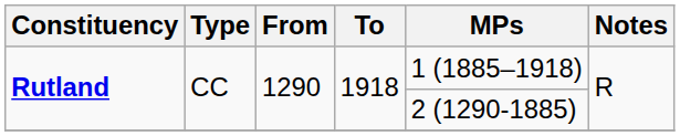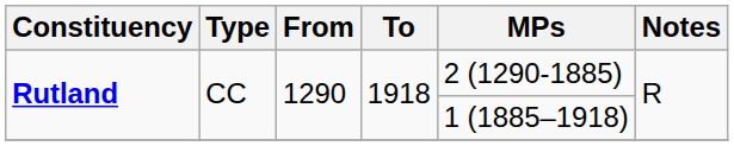row 2 | MPs: 1 (1885–1918) -> 2 (1290-1885)
row 3 | MPs: 2 (1290-1885) -> 1 (1885–1918)
